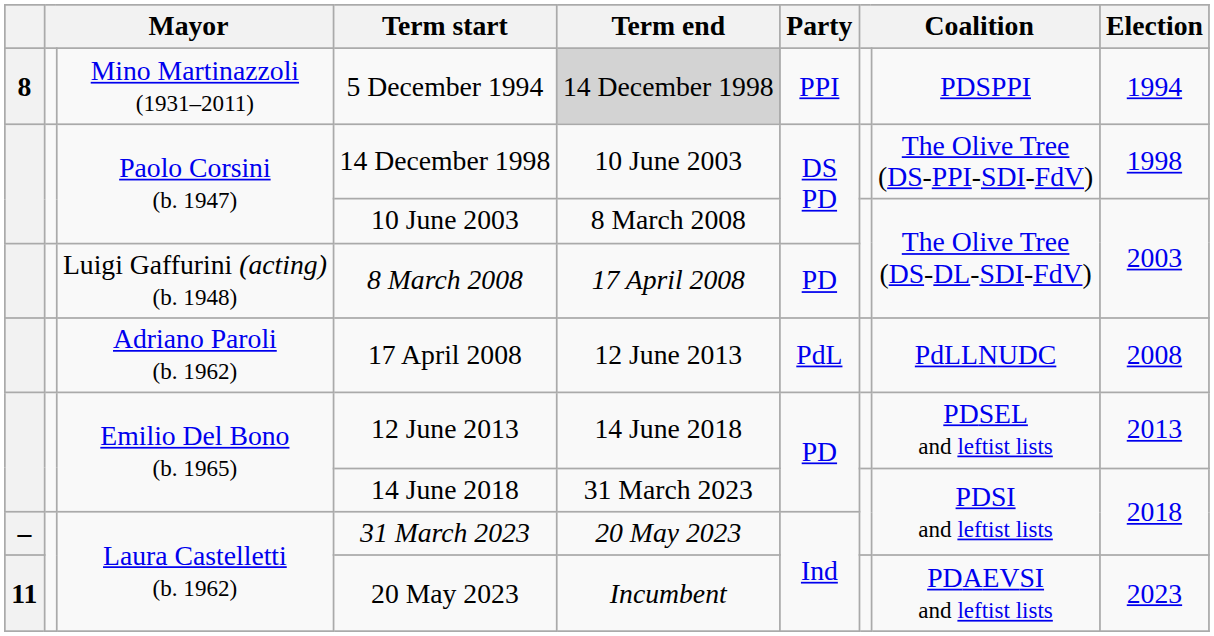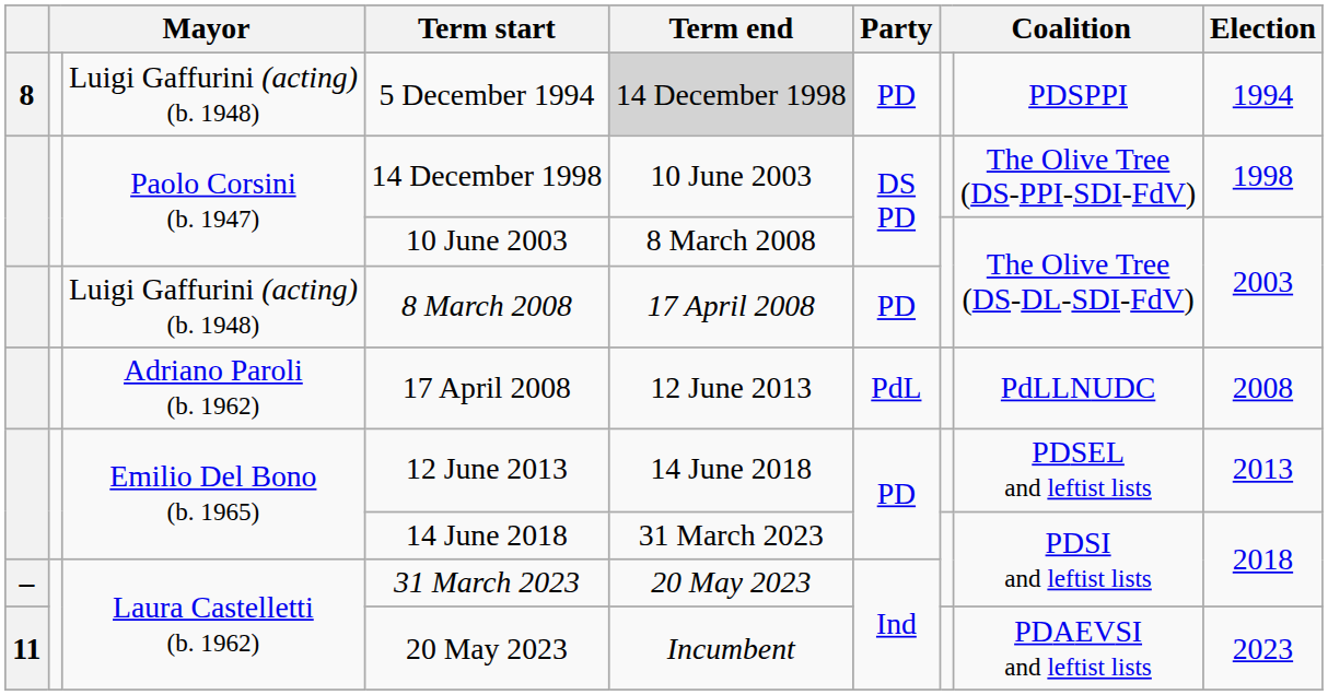5 December 1994 | column 3: Mino Martinazzoli (1931–2011) -> Luigi Gaffurini (acting) (b. 1948)
5 December 1994 | Party: PPI -> PD
